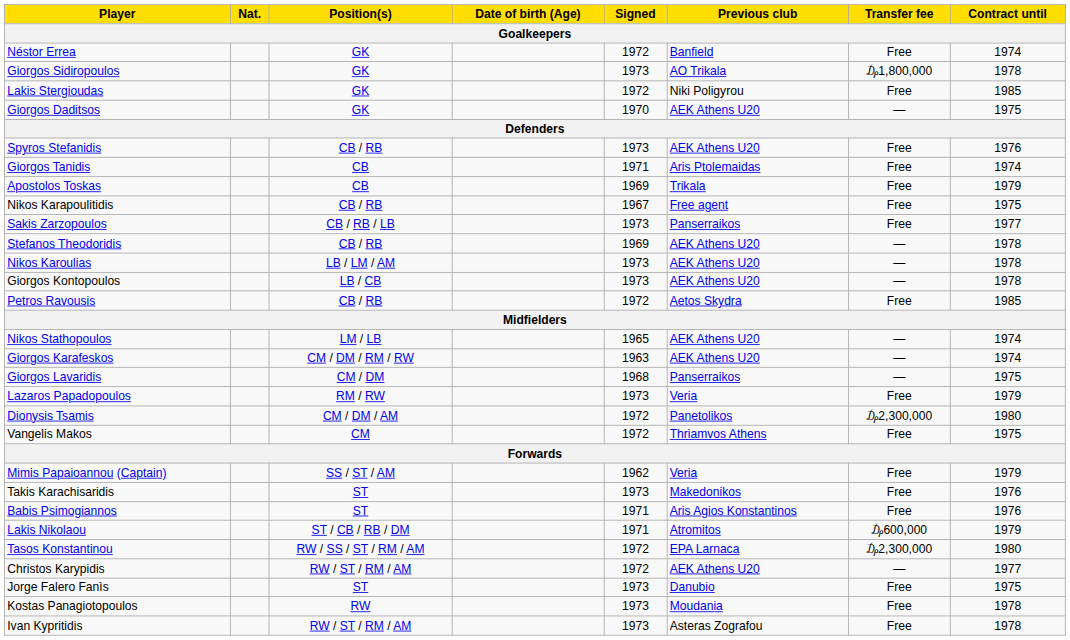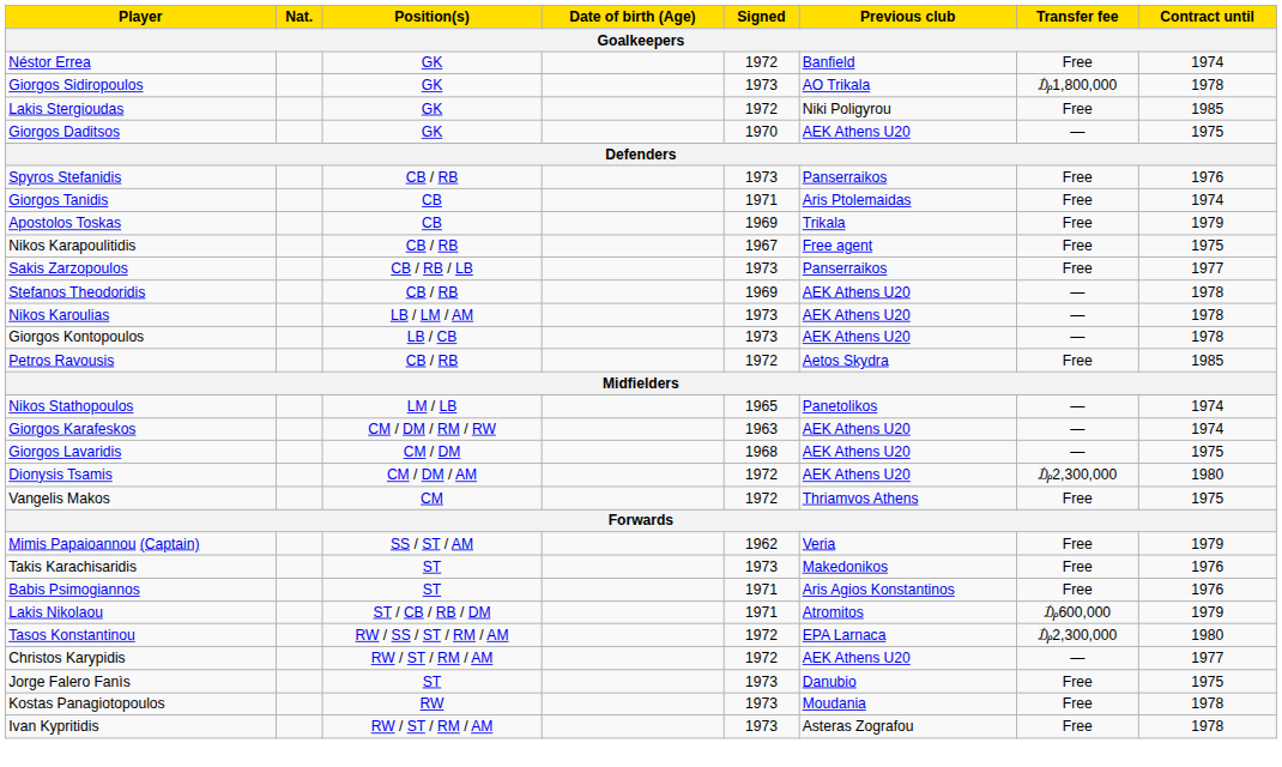Spyros Stefanidis | Previous club: AEK Athens U20 -> Panserraikos
Nikos Stathopoulos | Previous club: AEK Athens U20 -> Panetolikos
Giorgos Lavaridis | Previous club: Panserraikos -> AEK Athens U20
- row: Lazaros Papadopoulos | RM / RW | 1973 | Veria | Free | 1979
Dionysis Tsamis | Previous club: Panetolikos -> AEK Athens U20
